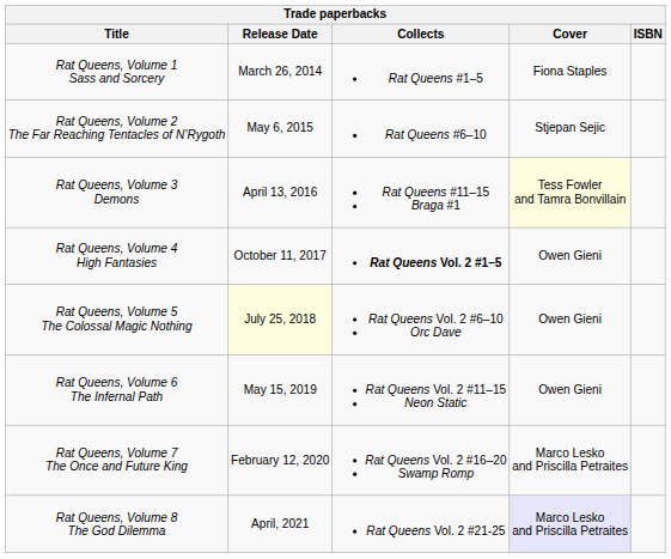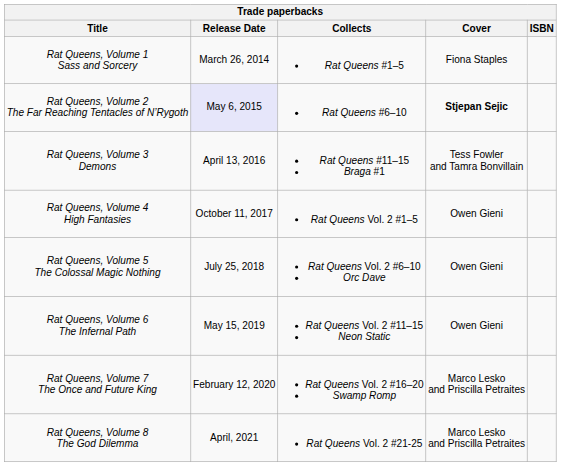Rat Queens, Volume 2 The Far Reaching Tentacles of N’Rygoth | Release Date: no background -> lavender background
Rat Queens, Volume 2 The Far Reaching Tentacles of N’Rygoth | Cover: normal -> bold
Rat Queens, Volume 3 Demons | Cover: lightyellow background -> no background
Rat Queens, Volume 4 High Fantasies | Collects: bold -> normal
Rat Queens, Volume 5 The Colossal Magic Nothing | Release Date: lightyellow background -> no background
Rat Queens, Volume 8 The God Dilemma | Cover: lavender background -> no background
